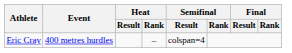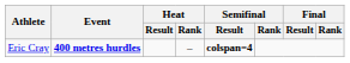Eric Cray | Event: normal -> bold
Eric Cray | Semifinal / Result: normal -> bold
